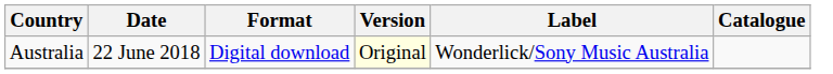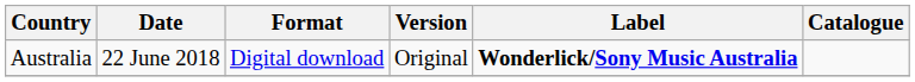Australia | Version: lightyellow background -> no background
Australia | Label: normal -> bold
